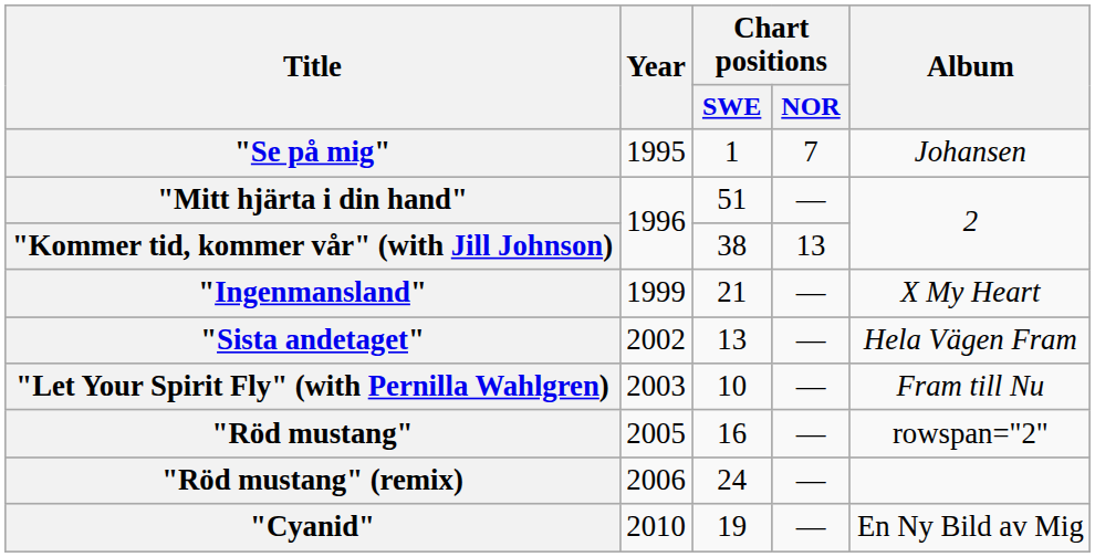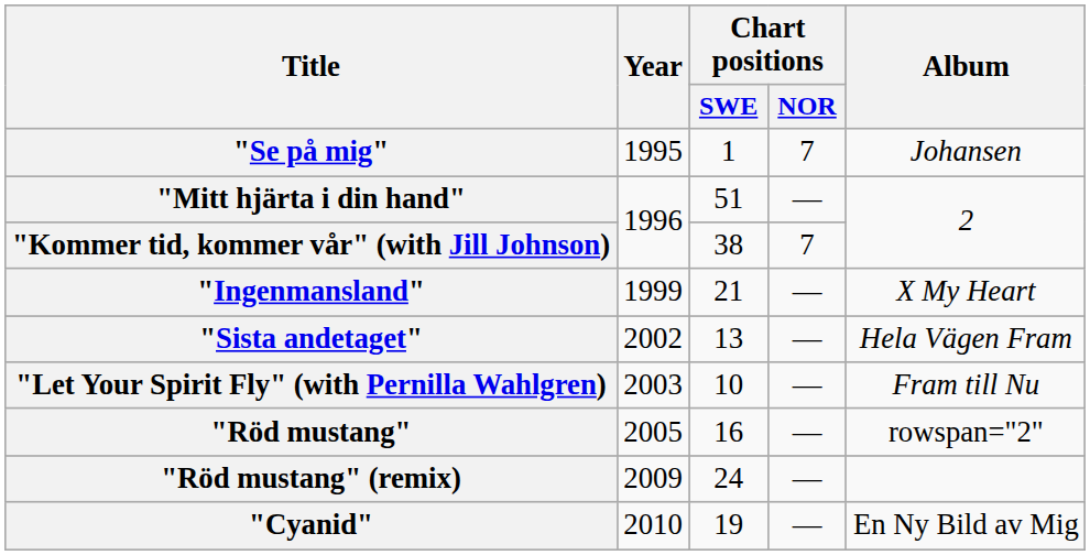"Kommer tid, kommer vår" (with Jill Johnson) | Chart positions / NOR: 13 -> 7
"Röd mustang" (remix) | Year: 2006 -> 2009
